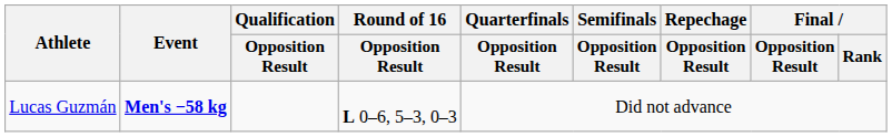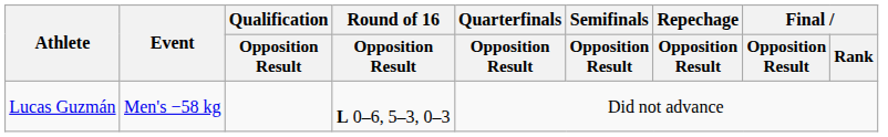Lucas Guzmán | Event: bold -> normal
